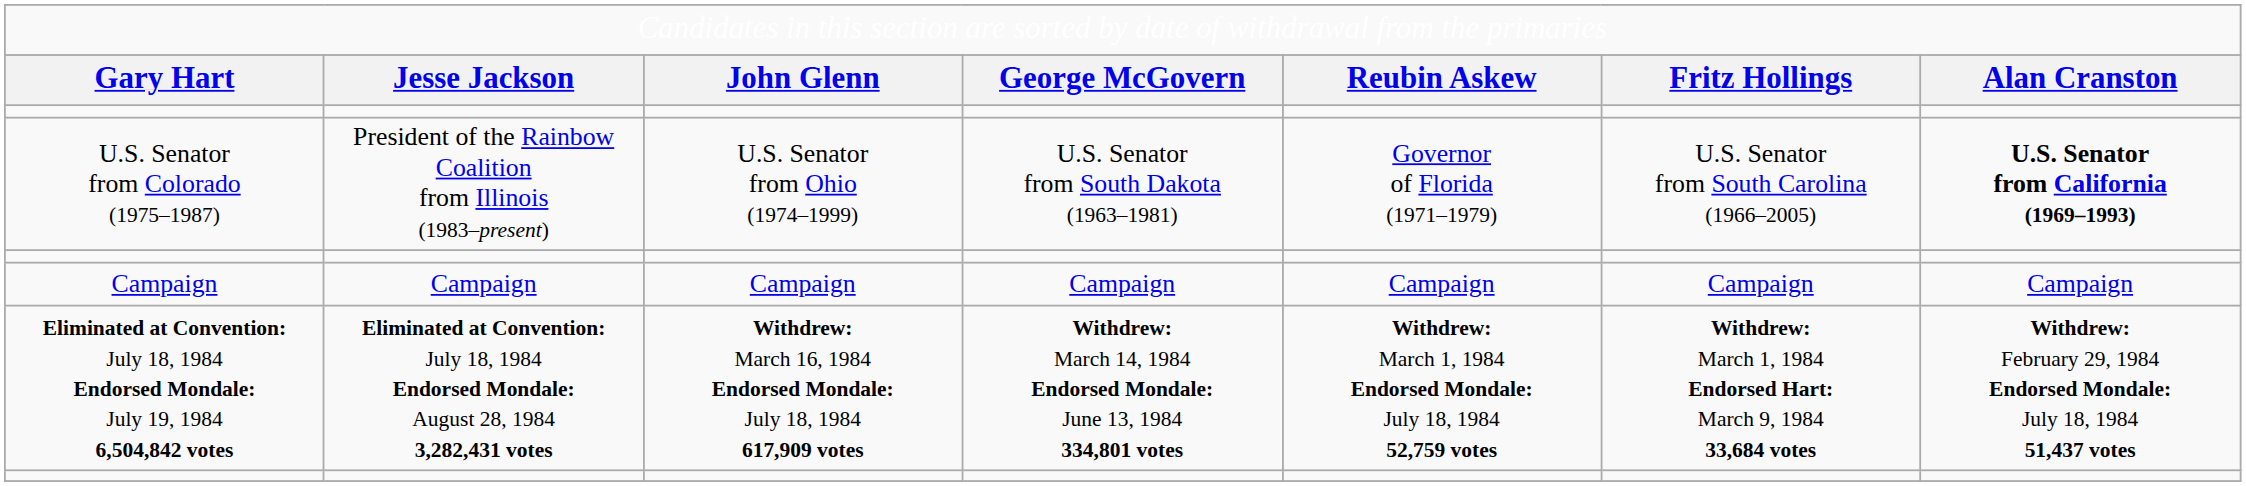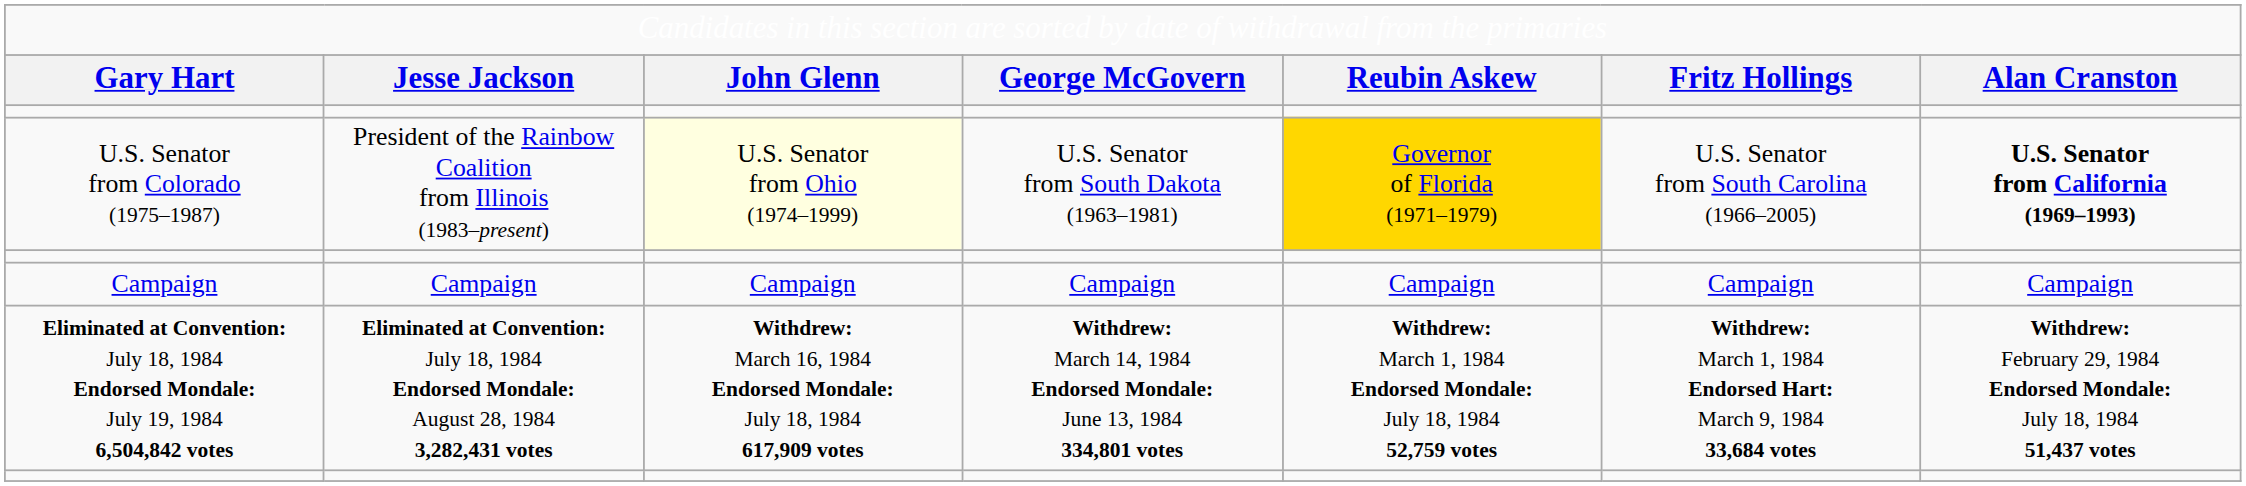U.S. Senator from Colorado (1975–1987) | column 3: no background -> lightyellow background
U.S. Senator from Colorado (1975–1987) | column 5: no background -> gold background
